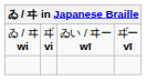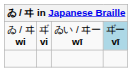ゐ / ヰ wi | column 4: no background -> lightblue background
